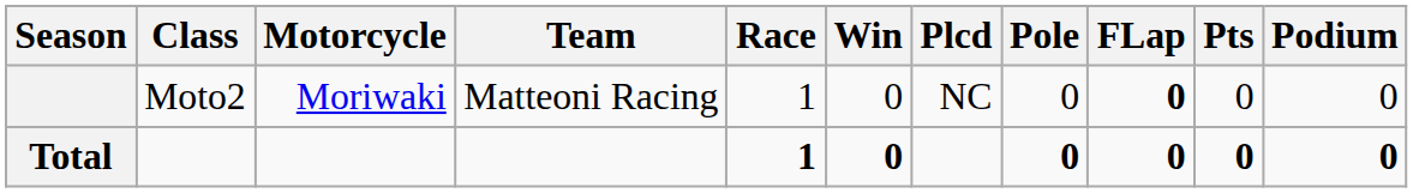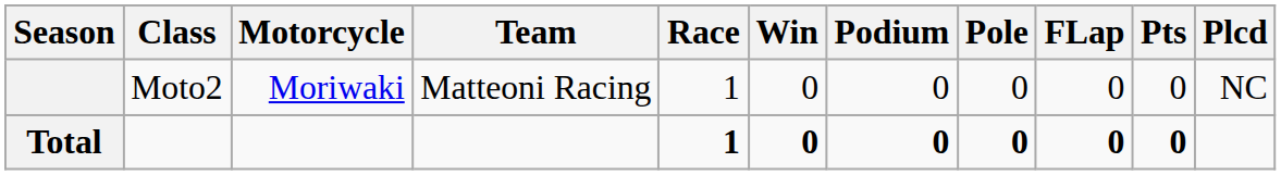columns swapped: Podium <-> Plcd
row 2 | FLap: bold -> normal
